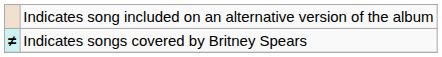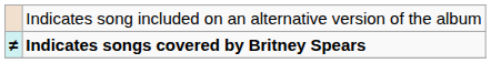≠ | column 2: normal -> bold
